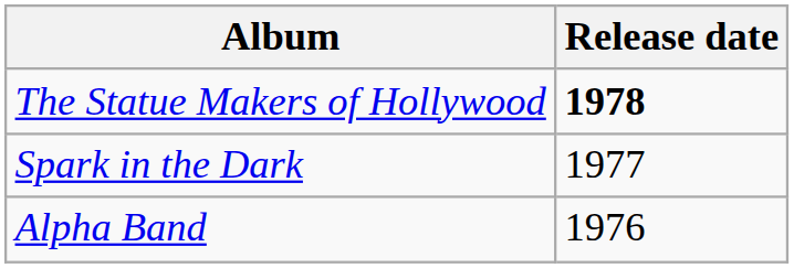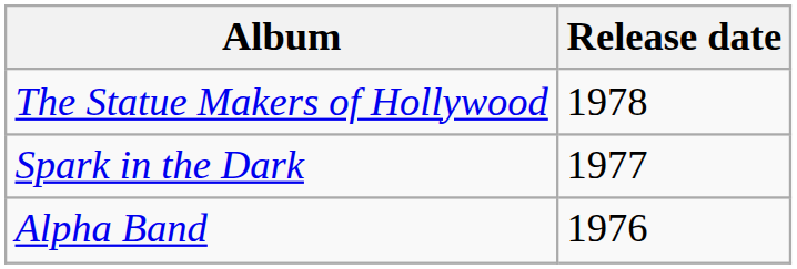The Statue Makers of Hollywood | Release date: bold -> normal
